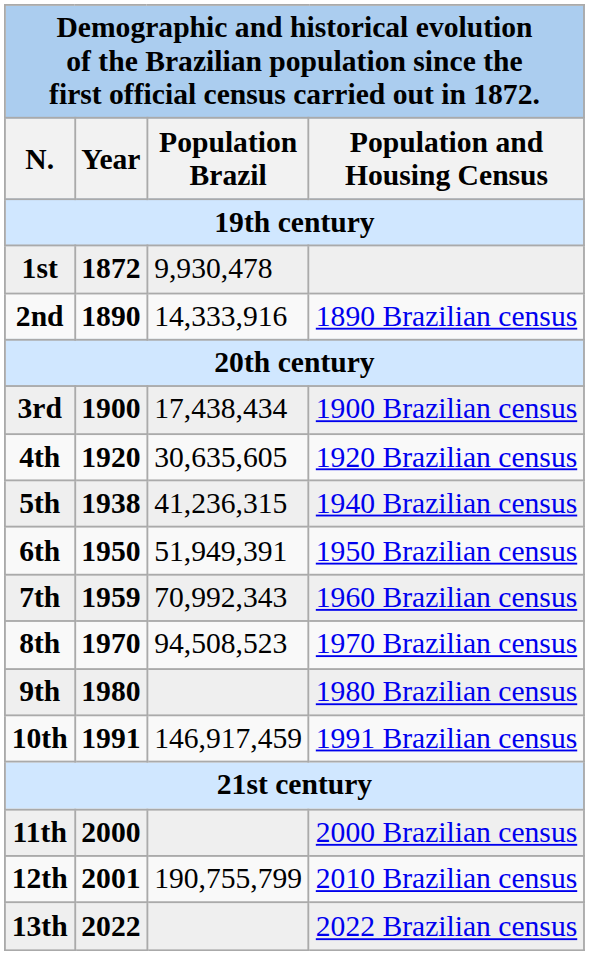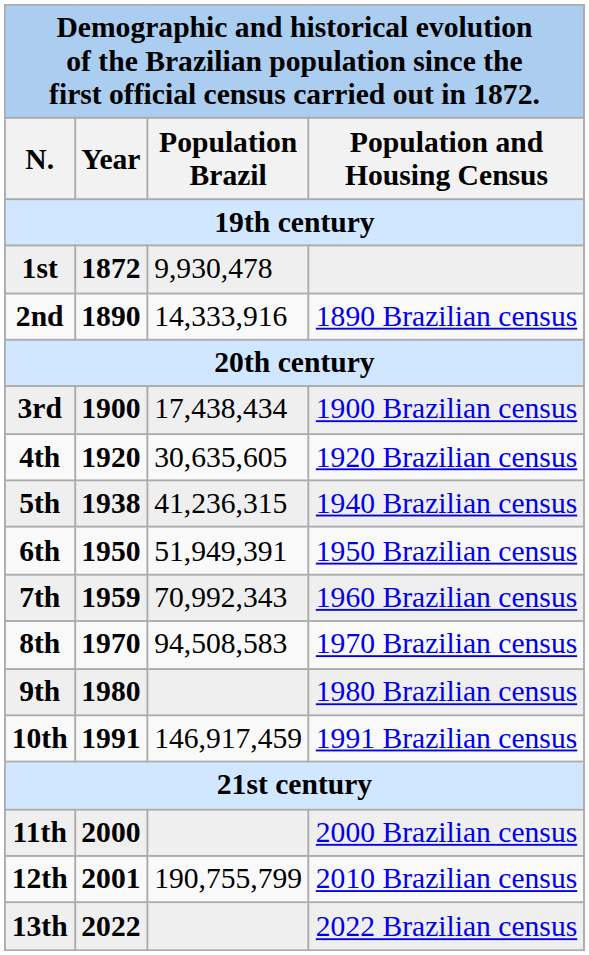8th | Population Brazil: 94,508,523 -> 94,508,583
